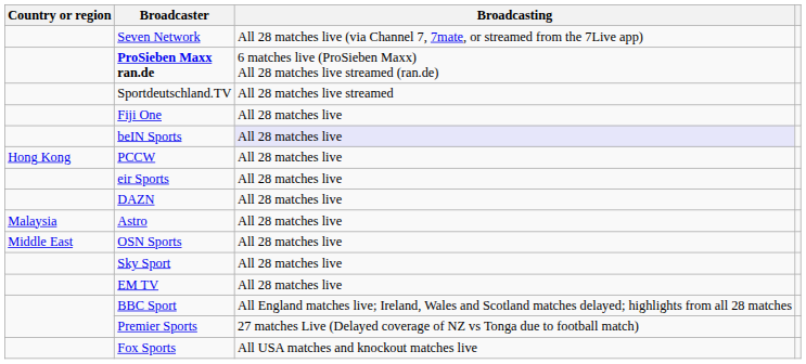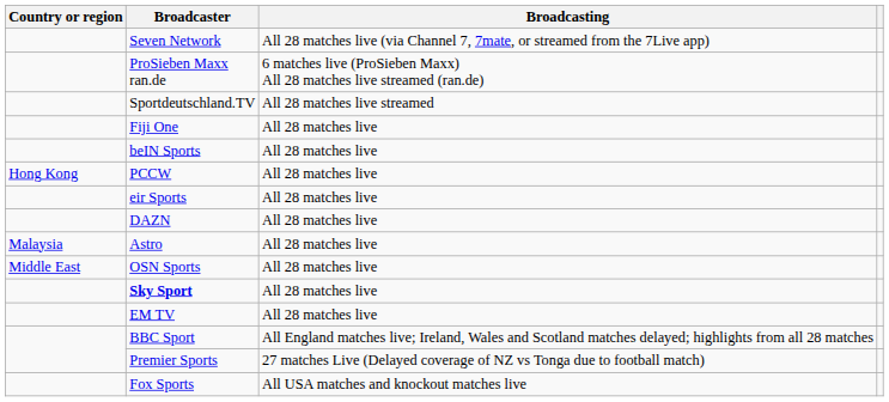ProSieben Maxx ran.de | Broadcaster: bold -> normal
beIN Sports | Broadcasting: lavender background -> no background
Sky Sport | Broadcaster: normal -> bold
